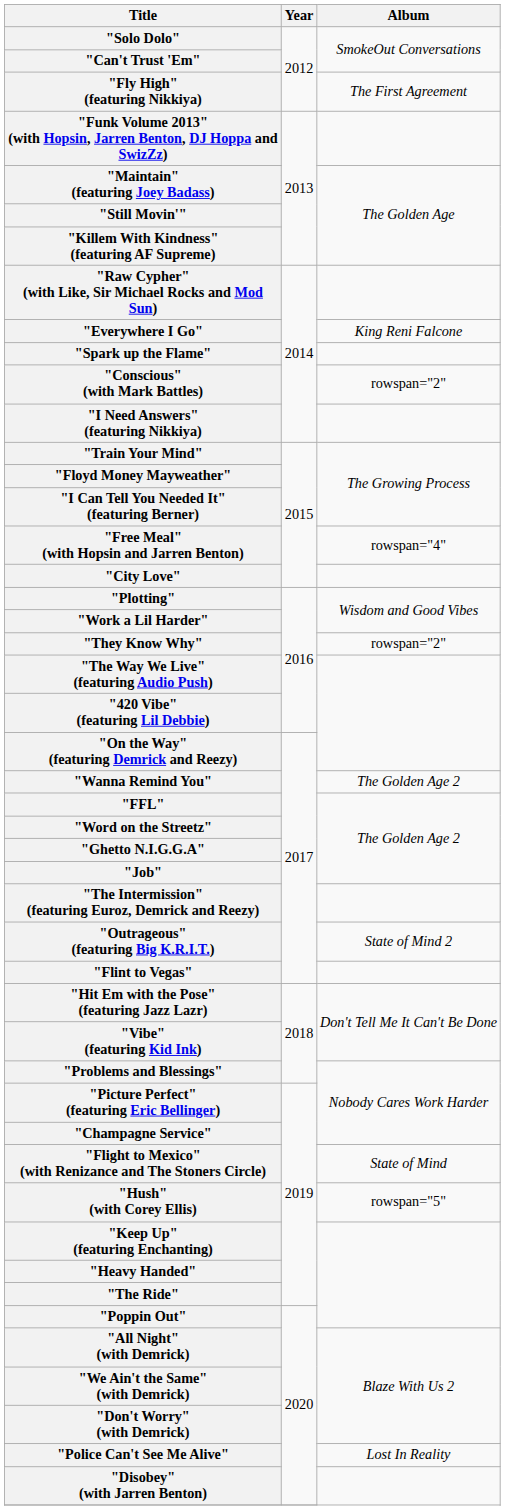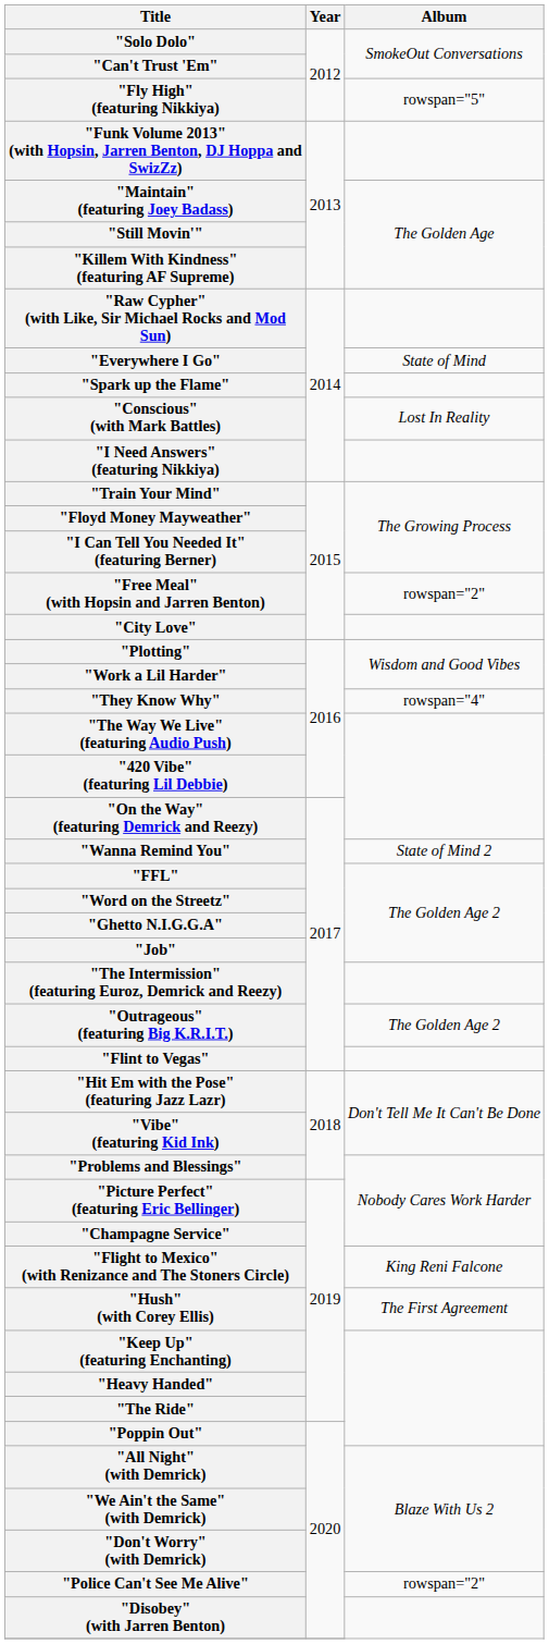"Fly High" (featuring Nikkiya) | Album: The First Agreement -> rowspan="5"
"Everywhere I Go" | Album: King Reni Falcone -> State of Mind
"Conscious" (with Mark Battles) | Album: rowspan="2" -> Lost In Reality
"Free Meal" (with Hopsin and Jarren Benton) | Album: rowspan="4" -> rowspan="2"
"They Know Why" | Album: rowspan="2" -> rowspan="4"
"Wanna Remind You" | Album: The Golden Age 2 -> State of Mind 2
"Outrageous" (featuring Big K.R.I.T.) | Album: State of Mind 2 -> The Golden Age 2
"Flight to Mexico" (with Renizance and The Stoners Circle) | Album: State of Mind -> King Reni Falcone
"Hush" (with Corey Ellis) | Album: rowspan="5" -> The First Agreement
"Police Can't See Me Alive" | Album: Lost In Reality -> rowspan="2"
